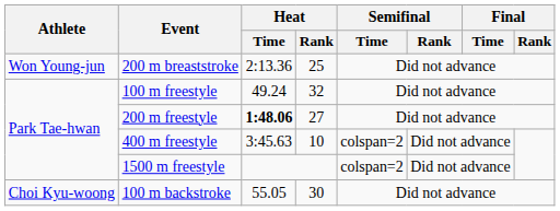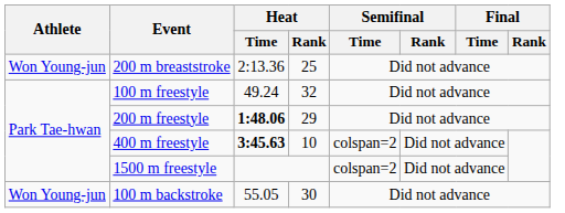200 m freestyle | Heat / Rank: 27 -> 29
400 m freestyle | Heat / Time: normal -> bold
100 m backstroke | Athlete: Choi Kyu-woong -> Won Young-jun
